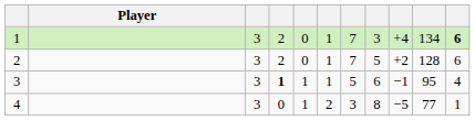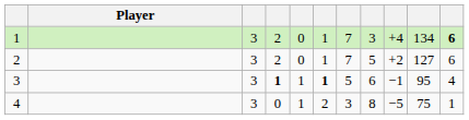row 3 | column 10: 128 -> 127
row 4 | column 6: normal -> bold
row 5 | column 10: 77 -> 75
